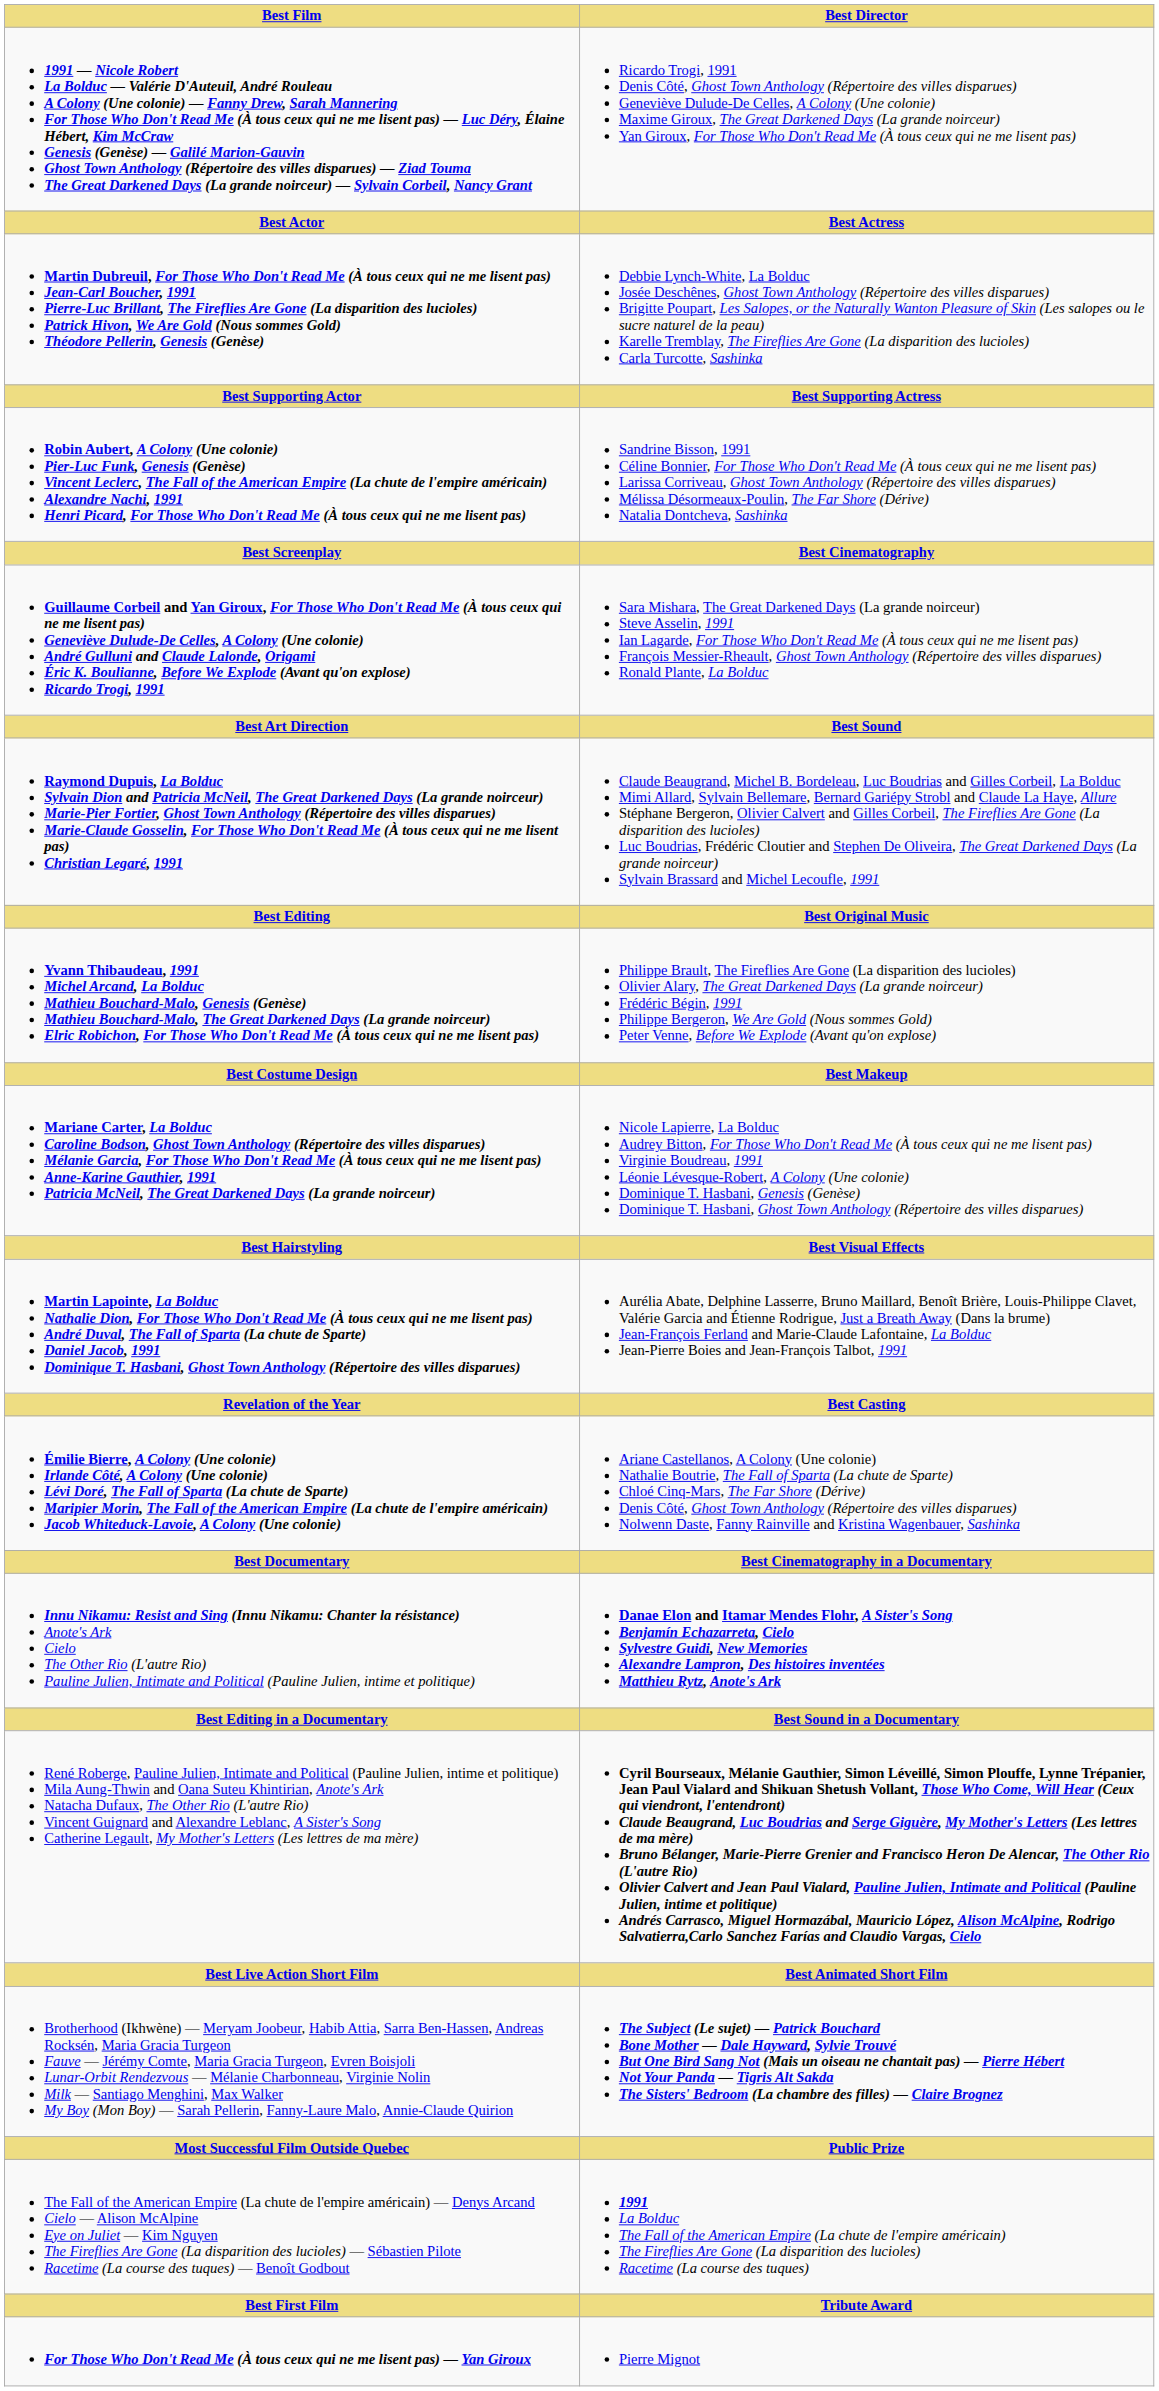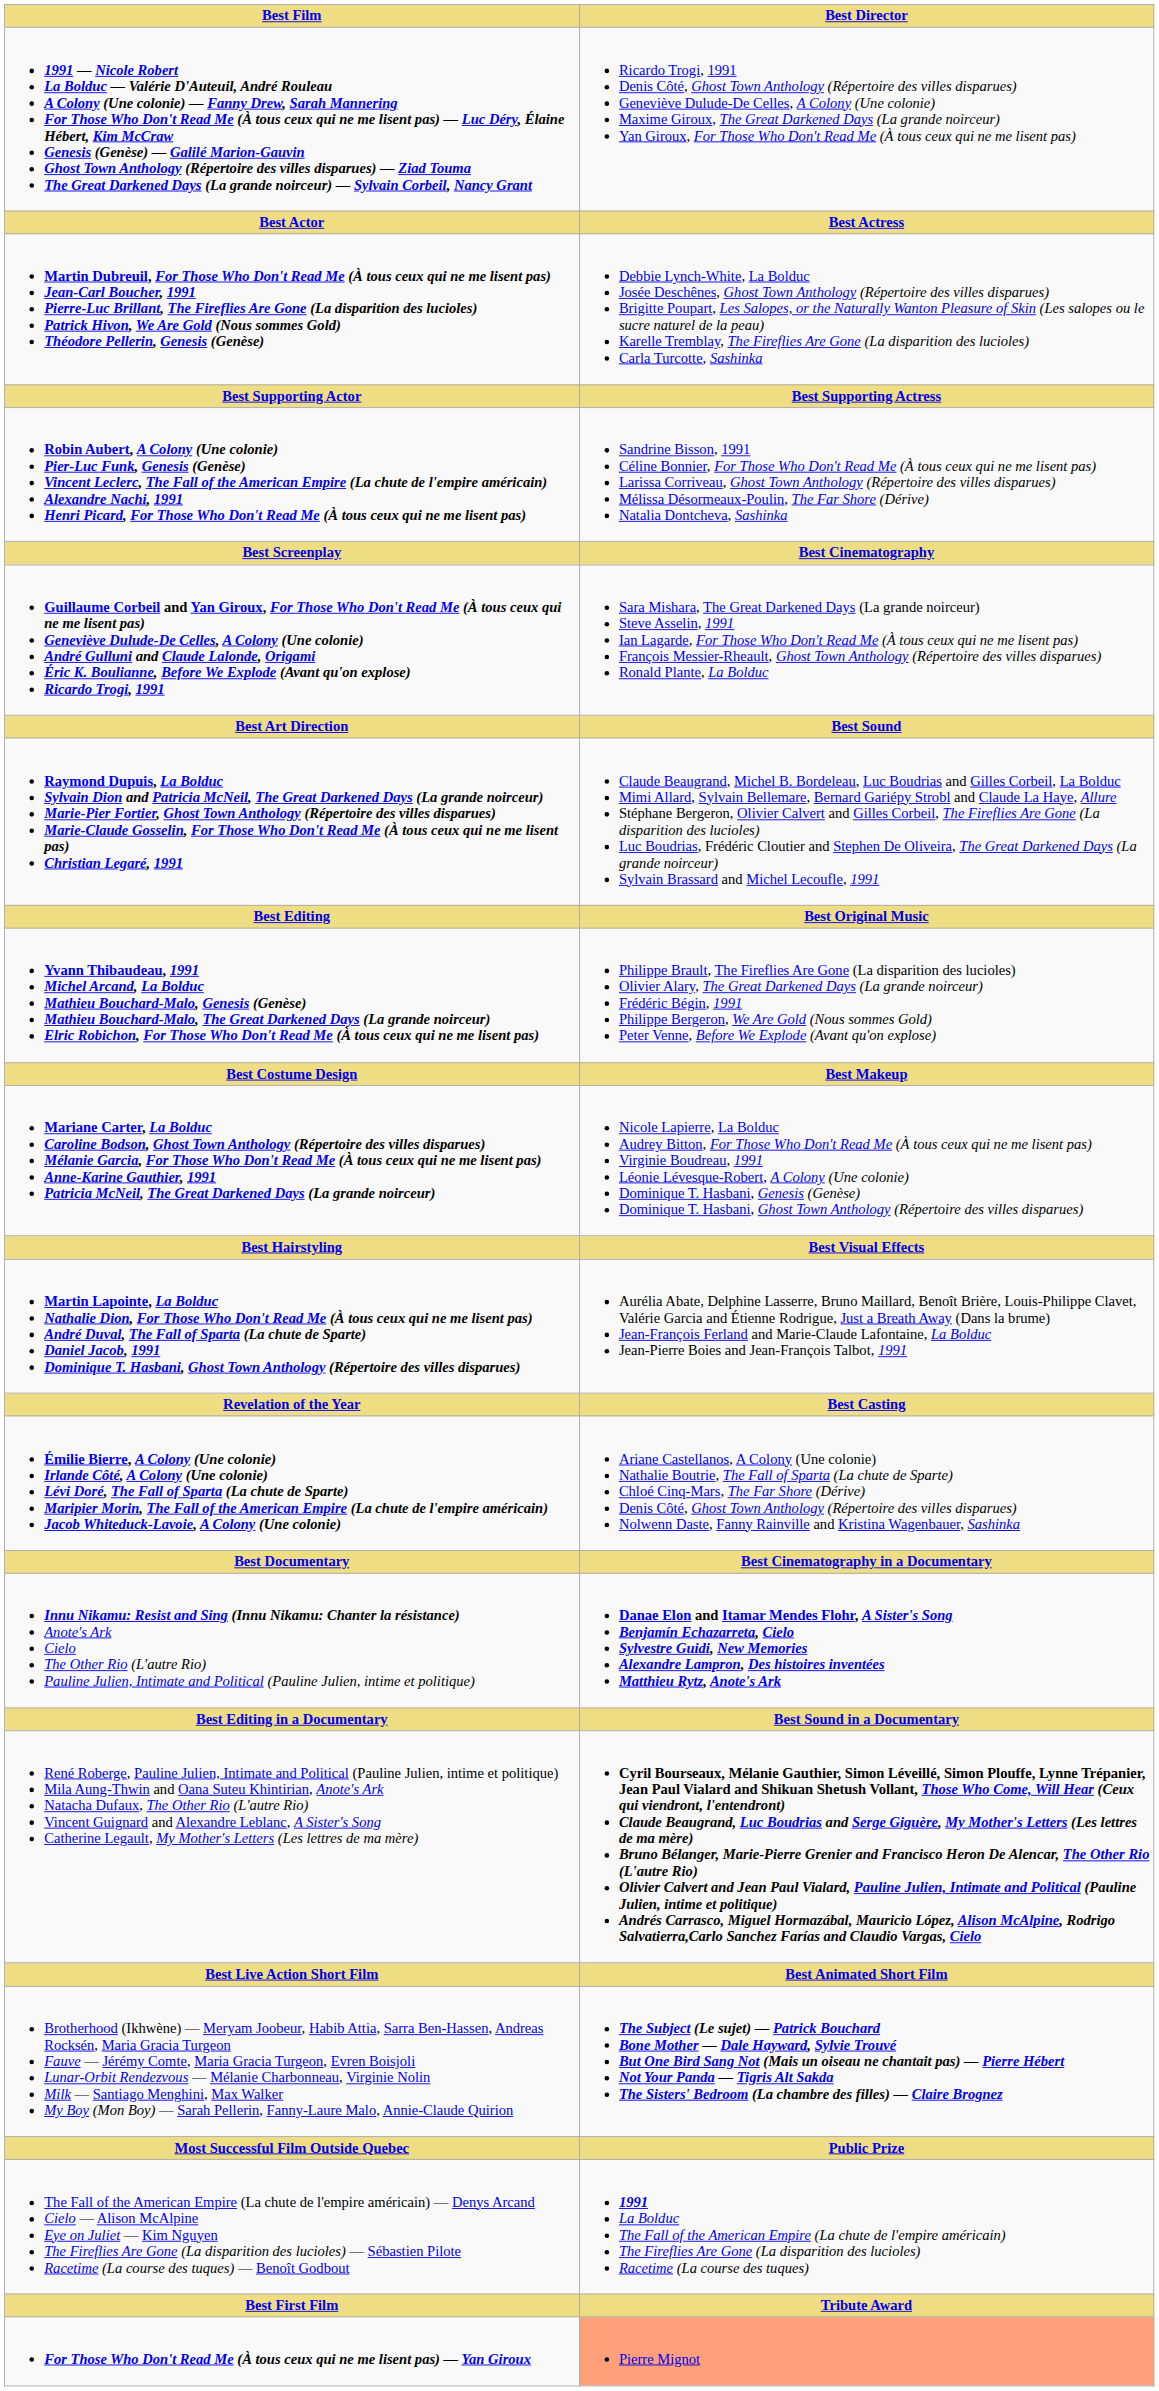row 28 | Best Director: no background -> lightsalmon background
